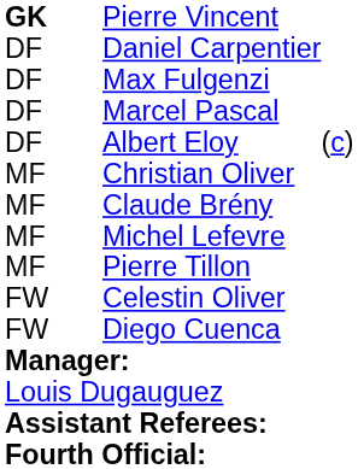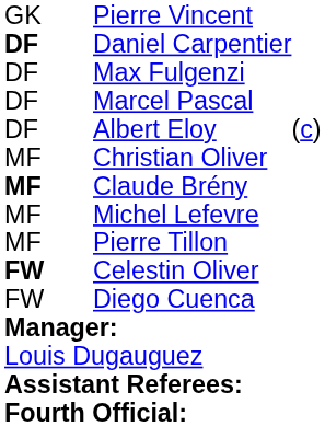Pierre Vincent | column 1: bold -> normal
Daniel Carpentier | column 1: normal -> bold
Claude Brény | column 1: normal -> bold
Celestin Oliver | column 1: normal -> bold
